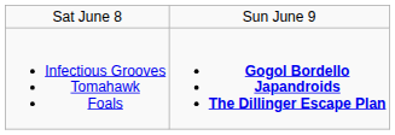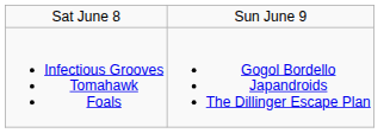Infectious Grooves Tomahawk Foals | column 2: bold -> normal
